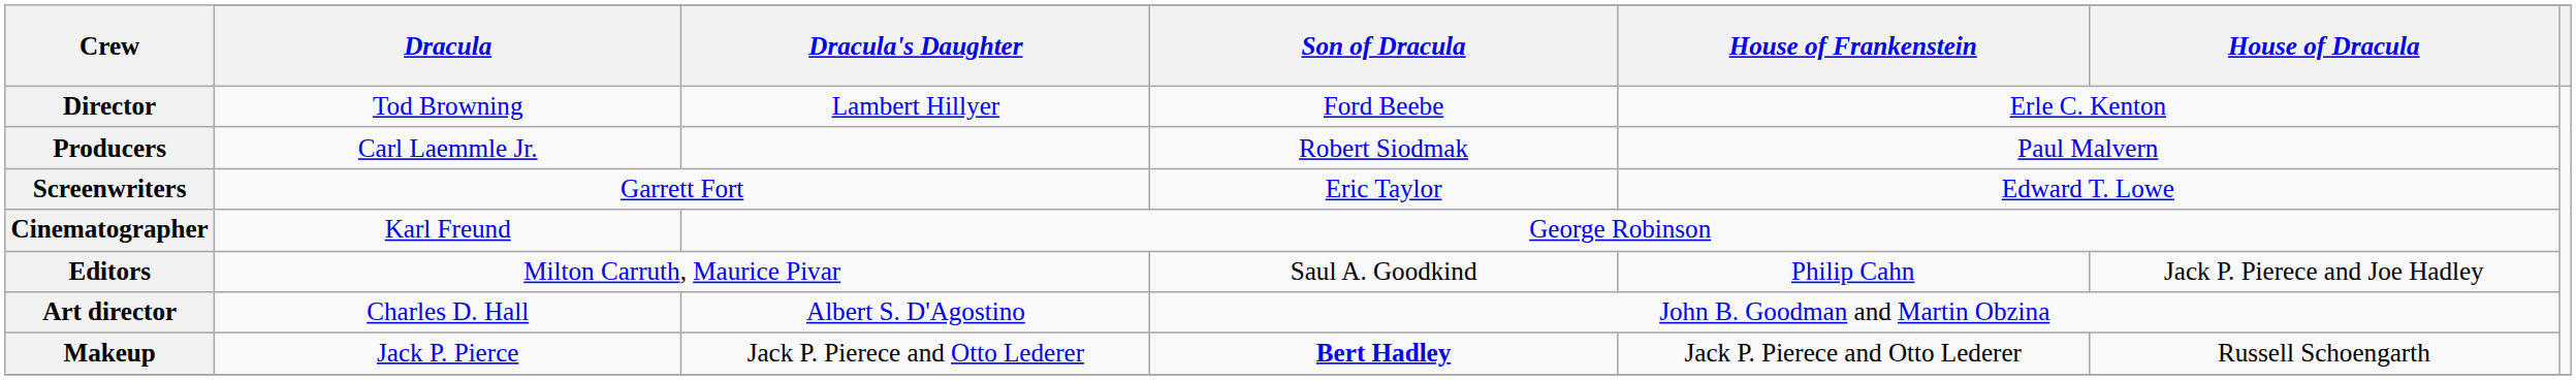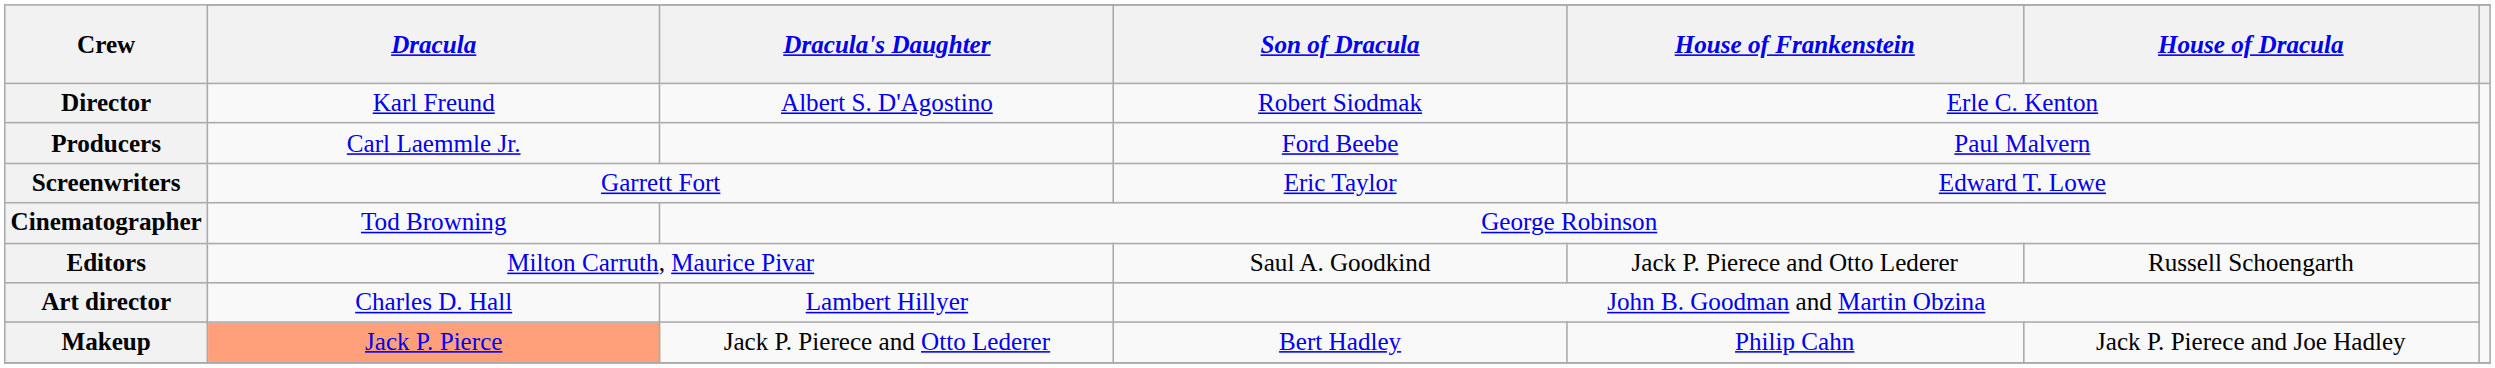Director | Dracula: Tod Browning -> Karl Freund
Director | Dracula's Daughter: Lambert Hillyer -> Albert S. D'Agostino
Director | Son of Dracula: Ford Beebe -> Robert Siodmak
Producers | Son of Dracula: Robert Siodmak -> Ford Beebe
Cinematographer | Dracula: Karl Freund -> Tod Browning
Editors | House of Frankenstein: Philip Cahn -> Jack P. Pierece and Otto Lederer
Editors | House of Dracula: Jack P. Pierece and Joe Hadley -> Russell Schoengarth
Art director | Dracula's Daughter: Albert S. D'Agostino -> Lambert Hillyer
Makeup | Dracula: no background -> lightsalmon background
Makeup | Son of Dracula: bold -> normal
Makeup | House of Frankenstein: Jack P. Pierece and Otto Lederer -> Philip Cahn
Makeup | House of Dracula: Russell Schoengarth -> Jack P. Pierece and Joe Hadley
